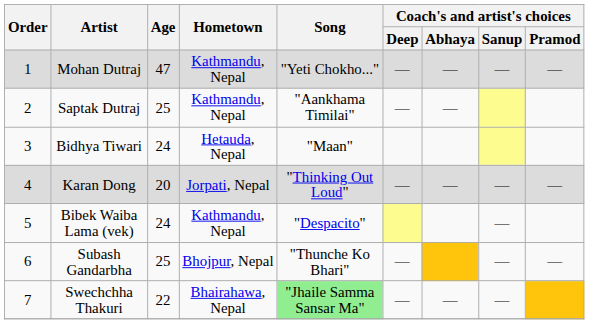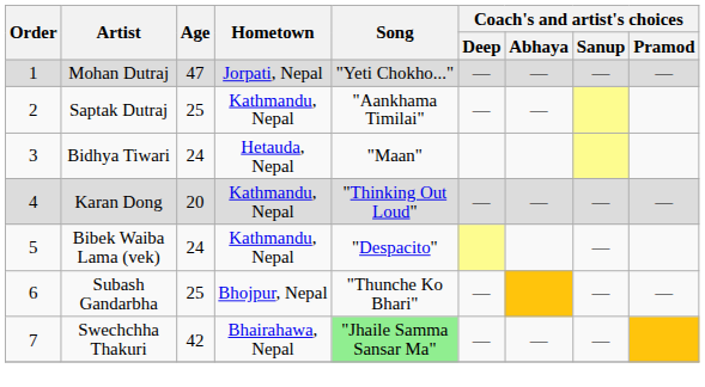Mohan Dutraj | Hometown: Kathmandu, Nepal -> Jorpati, Nepal
Karan Dong | Hometown: Jorpati, Nepal -> Kathmandu, Nepal
Swechchha Thakuri | Age: 22 -> 42
